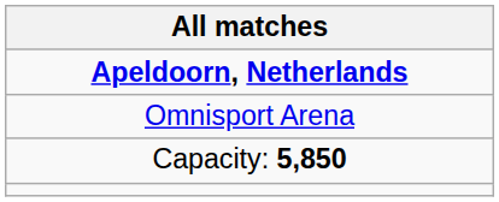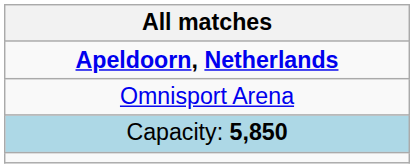row 4 | column 1: no background -> lightblue background
